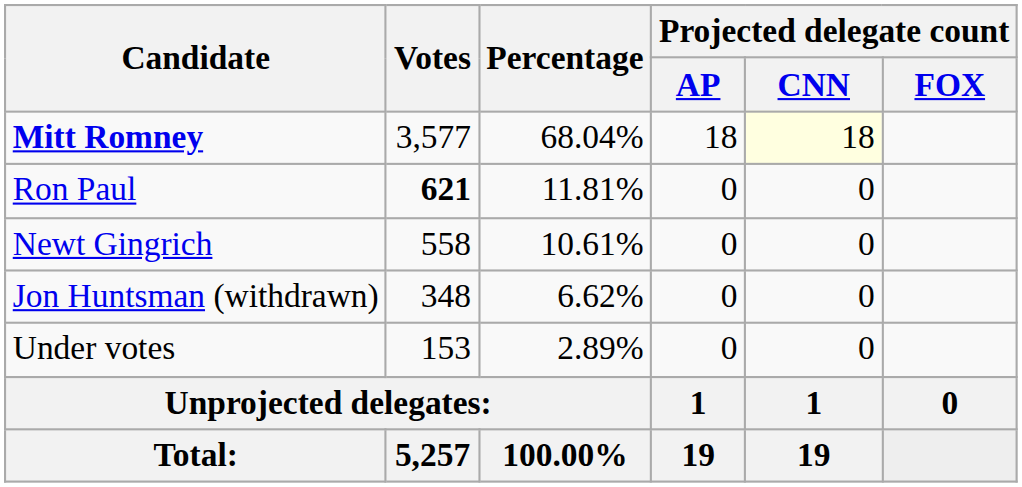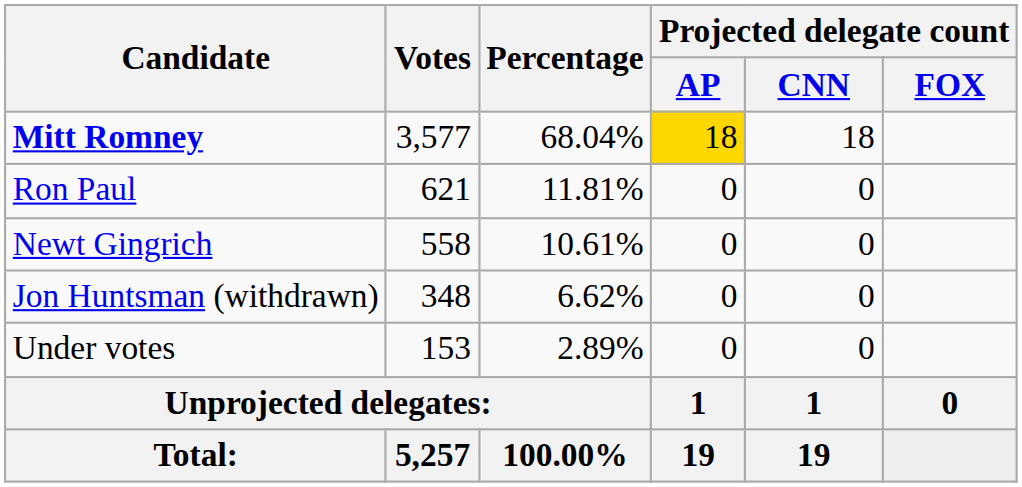Mitt Romney | Projected delegate count / AP: no background -> gold background
Mitt Romney | Projected delegate count / CNN: lightyellow background -> no background
Ron Paul | Votes: bold -> normal
